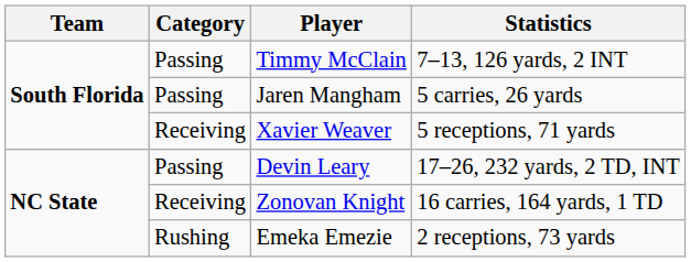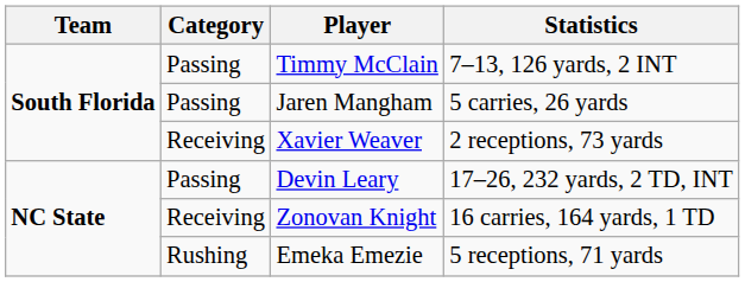Xavier Weaver | Statistics: 5 receptions, 71 yards -> 2 receptions, 73 yards
Emeka Emezie | Statistics: 2 receptions, 73 yards -> 5 receptions, 71 yards
